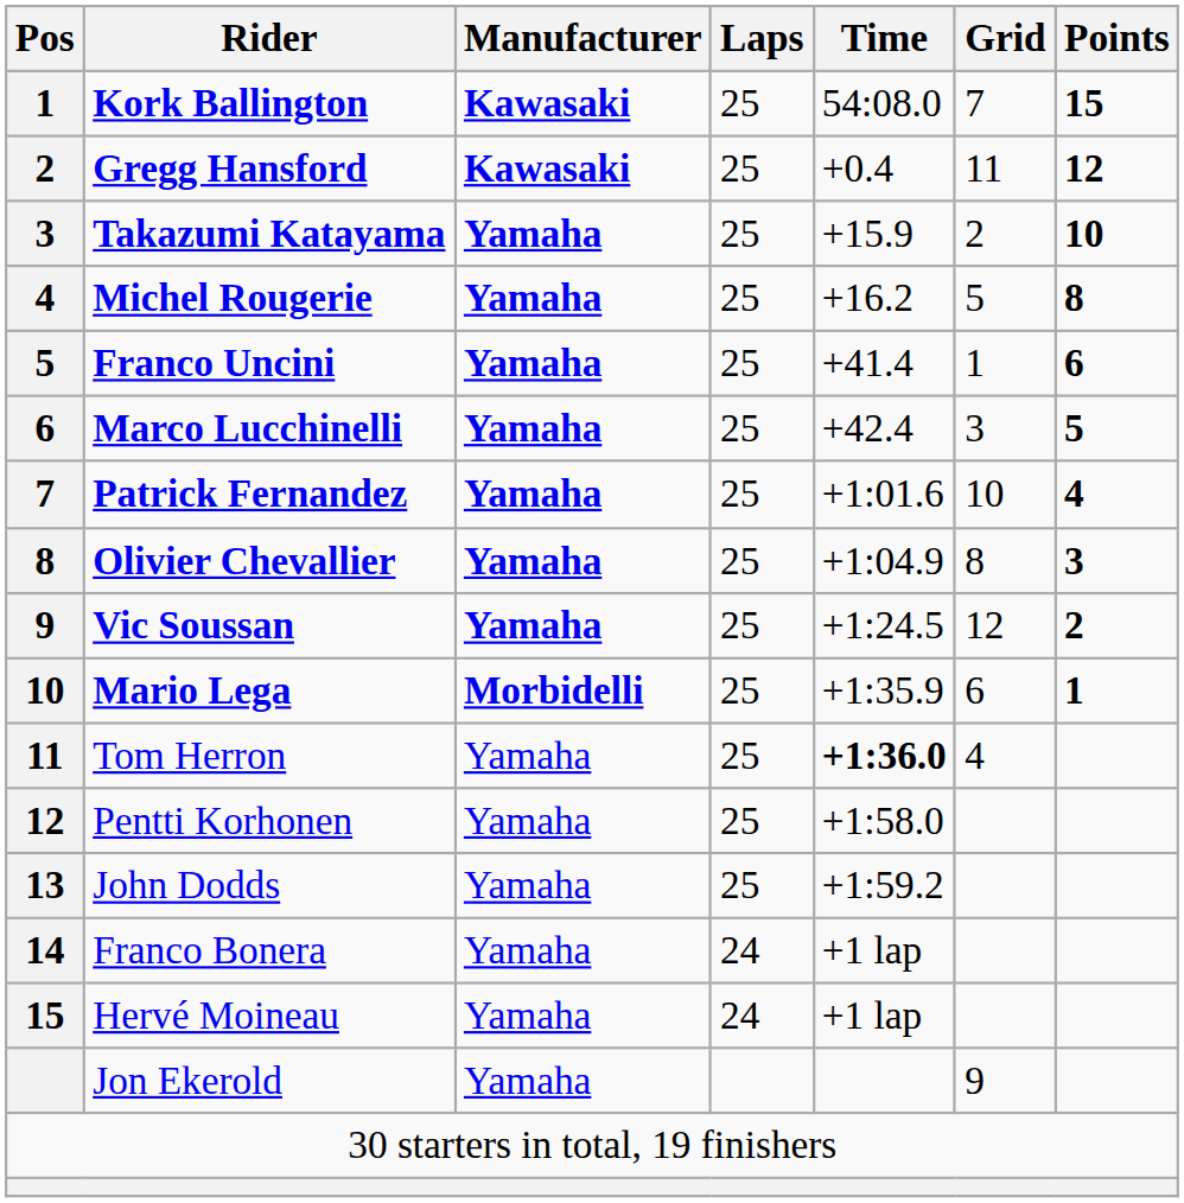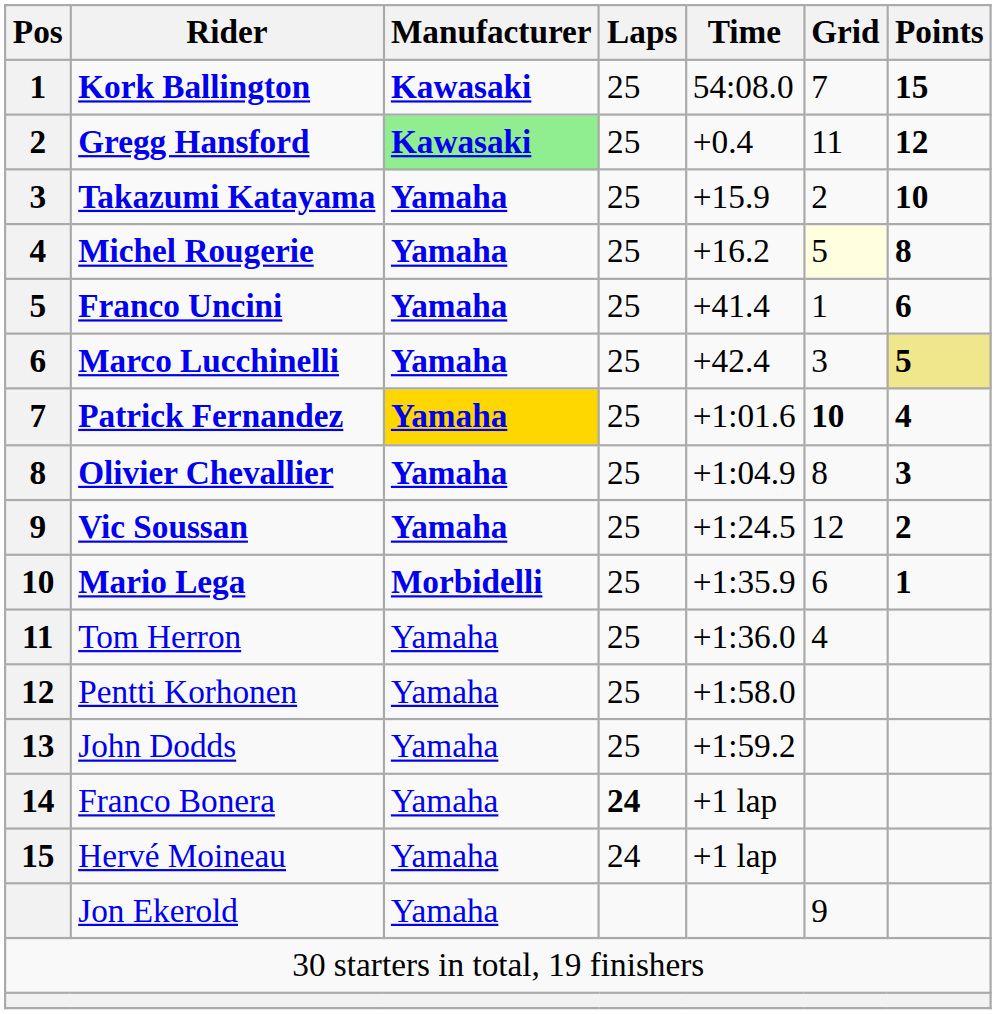Gregg Hansford | Manufacturer: no background -> lightgreen background
Michel Rougerie | Grid: no background -> lightyellow background
Marco Lucchinelli | Points: no background -> khaki background
Patrick Fernandez | Manufacturer: no background -> gold background
Patrick Fernandez | Grid: normal -> bold
Tom Herron | Time: bold -> normal
Franco Bonera | Laps: normal -> bold
